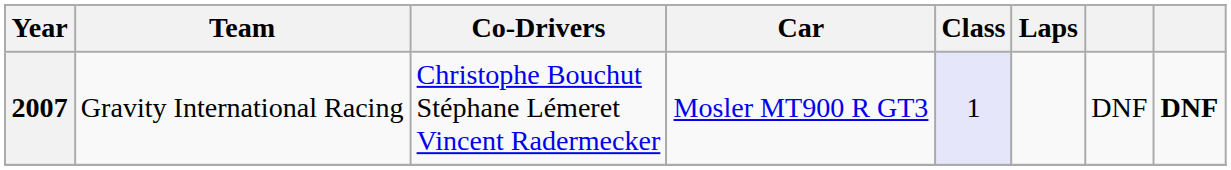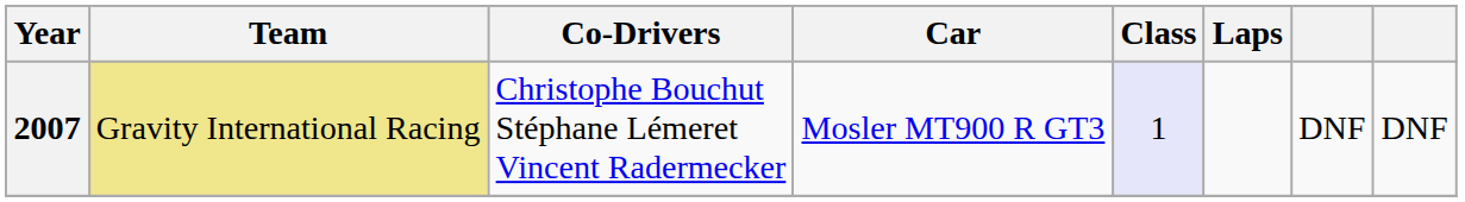2007 | Team: no background -> khaki background
2007 | column 8: bold -> normal
